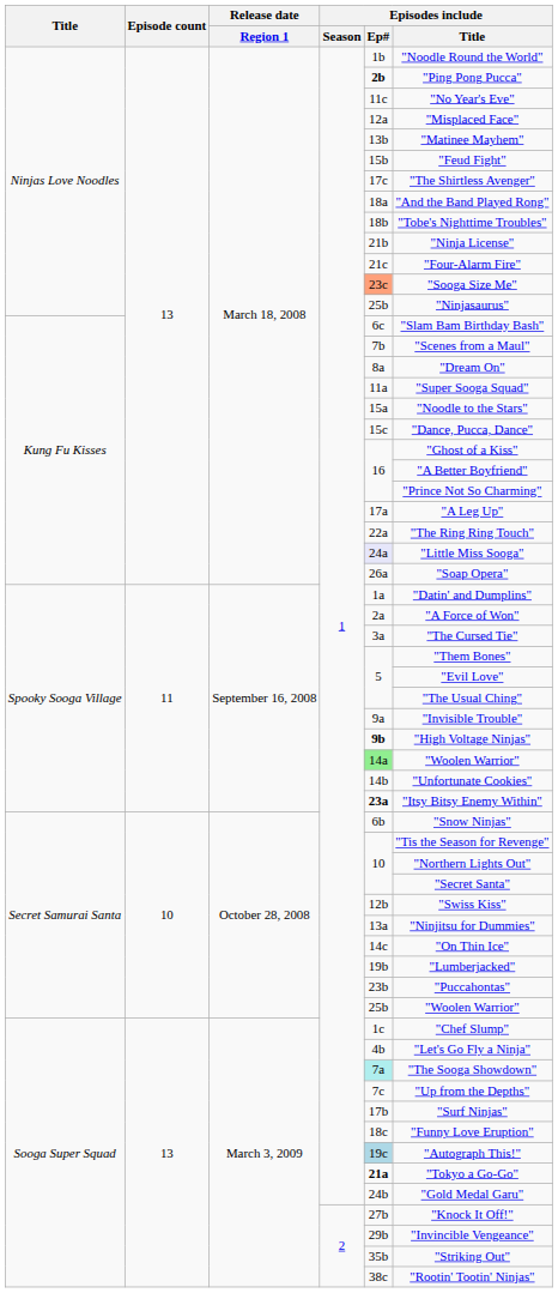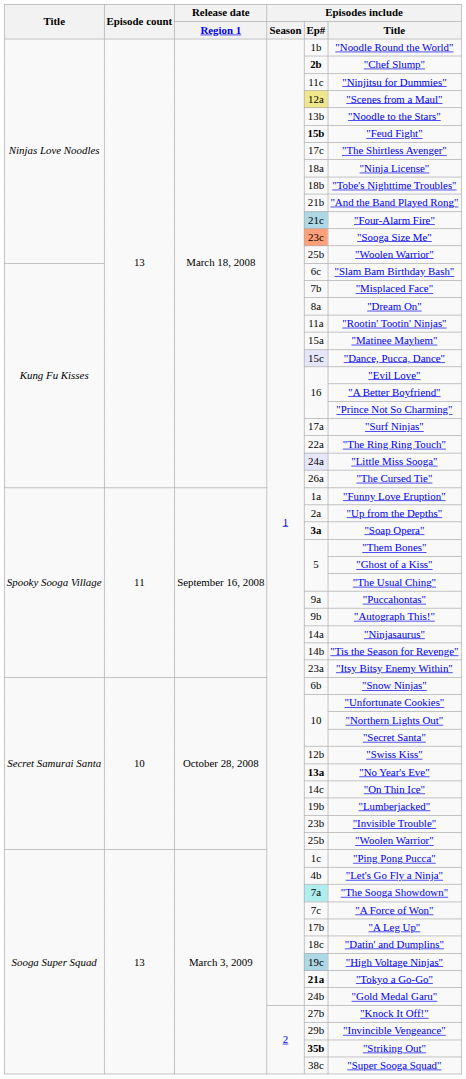row 4 | Episodes include / Title: "Ping Pong Pucca" -> "Chef Slump"
row 5 | Episodes include / Title: "No Year's Eve" -> "Ninjitsu for Dummies"
row 6 | Episodes include / Ep#: no background -> khaki background
row 6 | Episodes include / Title: "Misplaced Face" -> "Scenes from a Maul"
row 7 | Episodes include / Title: "Matinee Mayhem" -> "Noodle to the Stars"
row 8 | Episodes include / Ep#: normal -> bold
row 10 | Episodes include / Title: "And the Band Played Rong" -> "Ninja License"
row 12 | Episodes include / Title: "Ninja License" -> "And the Band Played Rong"
row 13 | Episodes include / Ep#: no background -> lightblue background
row 15 | Episodes include / Title: "Ninjasaurus" -> "Woolen Warrior"
row 17 | Episodes include / Title: "Scenes from a Maul" -> "Misplaced Face"
row 19 | Episodes include / Title: "Super Sooga Squad" -> "Rootin' Tootin' Ninjas"
row 20 | Episodes include / Title: "Noodle to the Stars" -> "Matinee Mayhem"
row 21 | Episodes include / Ep#: no background -> lavender background
row 22 | Episodes include / Title: "Ghost of a Kiss" -> "Evil Love"
row 25 | Episodes include / Title: "A Leg Up" -> "Surf Ninjas"
row 28 | Episodes include / Title: "Soap Opera" -> "The Cursed Tie"
row 29 | Episodes include / Title: "Datin' and Dumplins" -> "Funny Love Eruption"
row 30 | Episodes include / Title: "A Force of Won" -> "Up from the Depths"
row 31 | Episodes include / Ep#: normal -> bold
row 31 | Episodes include / Title: "The Cursed Tie" -> "Soap Opera"
row 33 | Episodes include / Title: "Evil Love" -> "Ghost of a Kiss"
row 35 | Episodes include / Title: "Invisible Trouble" -> "Puccahontas"
row 36 | Episodes include / Ep#: bold -> normal
row 36 | Episodes include / Title: "High Voltage Ninjas" -> "Autograph This!"
row 37 | Episodes include / Ep#: lightgreen background -> no background
row 37 | Episodes include / Title: "Woolen Warrior" -> "Ninjasaurus"
row 38 | Episodes include / Title: "Unfortunate Cookies" -> "Tis the Season for Revenge"
row 39 | Episodes include / Ep#: bold -> normal
row 41 | Episodes include / Title: "Tis the Season for Revenge" -> "Unfortunate Cookies"
row 45 | Episodes include / Ep#: normal -> bold
row 45 | Episodes include / Title: "Ninjitsu for Dummies" -> "No Year's Eve"
row 48 | Episodes include / Title: "Puccahontas" -> "Invisible Trouble"
row 50 | Episodes include / Title: "Chef Slump" -> "Ping Pong Pucca"
row 53 | Episodes include / Title: "Up from the Depths" -> "A Force of Won"
row 54 | Episodes include / Title: "Surf Ninjas" -> "A Leg Up"
row 55 | Episodes include / Title: "Funny Love Eruption" -> "Datin' and Dumplins"
row 56 | Episodes include / Title: "Autograph This!" -> "High Voltage Ninjas"
row 61 | Episodes include / Ep#: normal -> bold
row 62 | Episodes include / Title: "Rootin' Tootin' Ninjas" -> "Super Sooga Squad"
